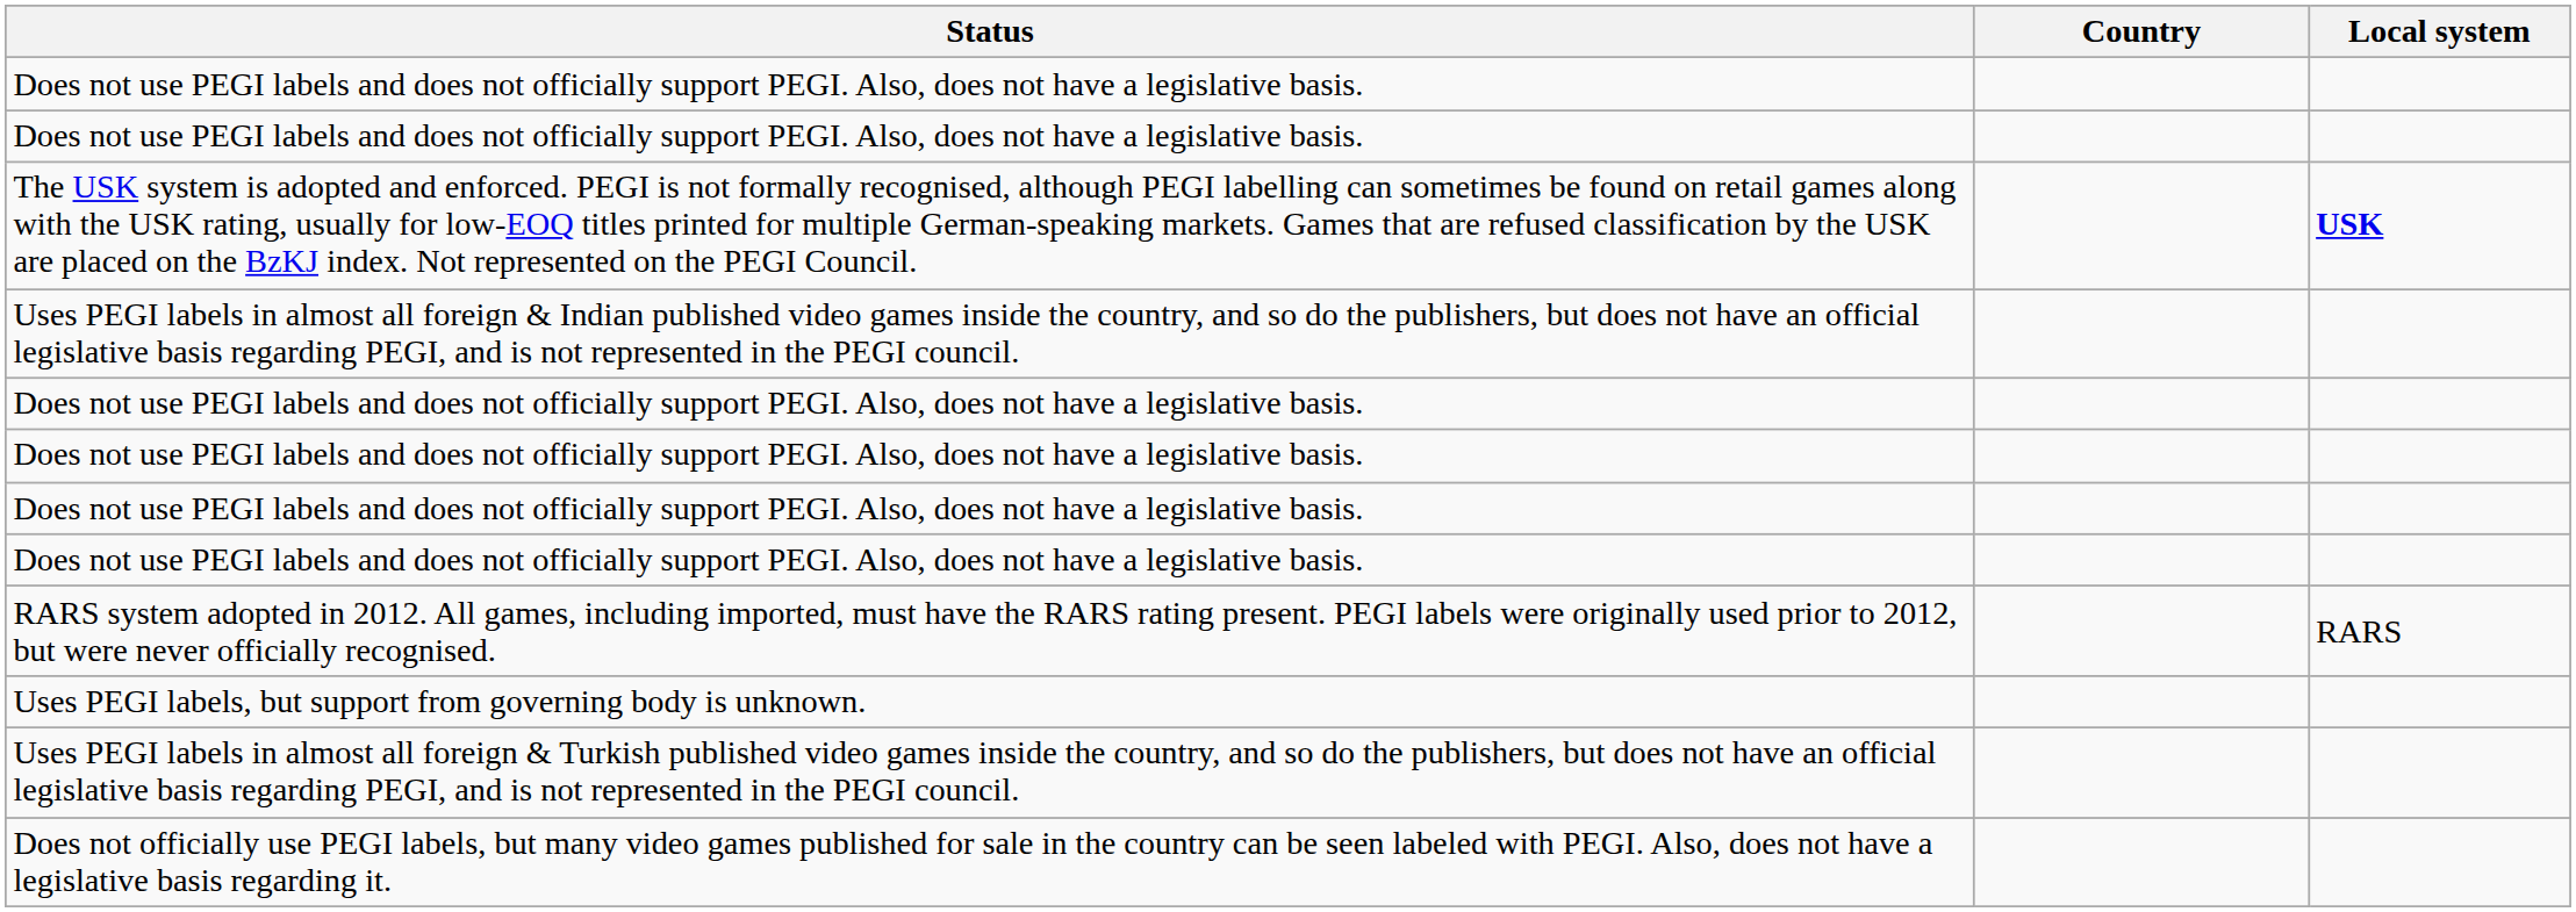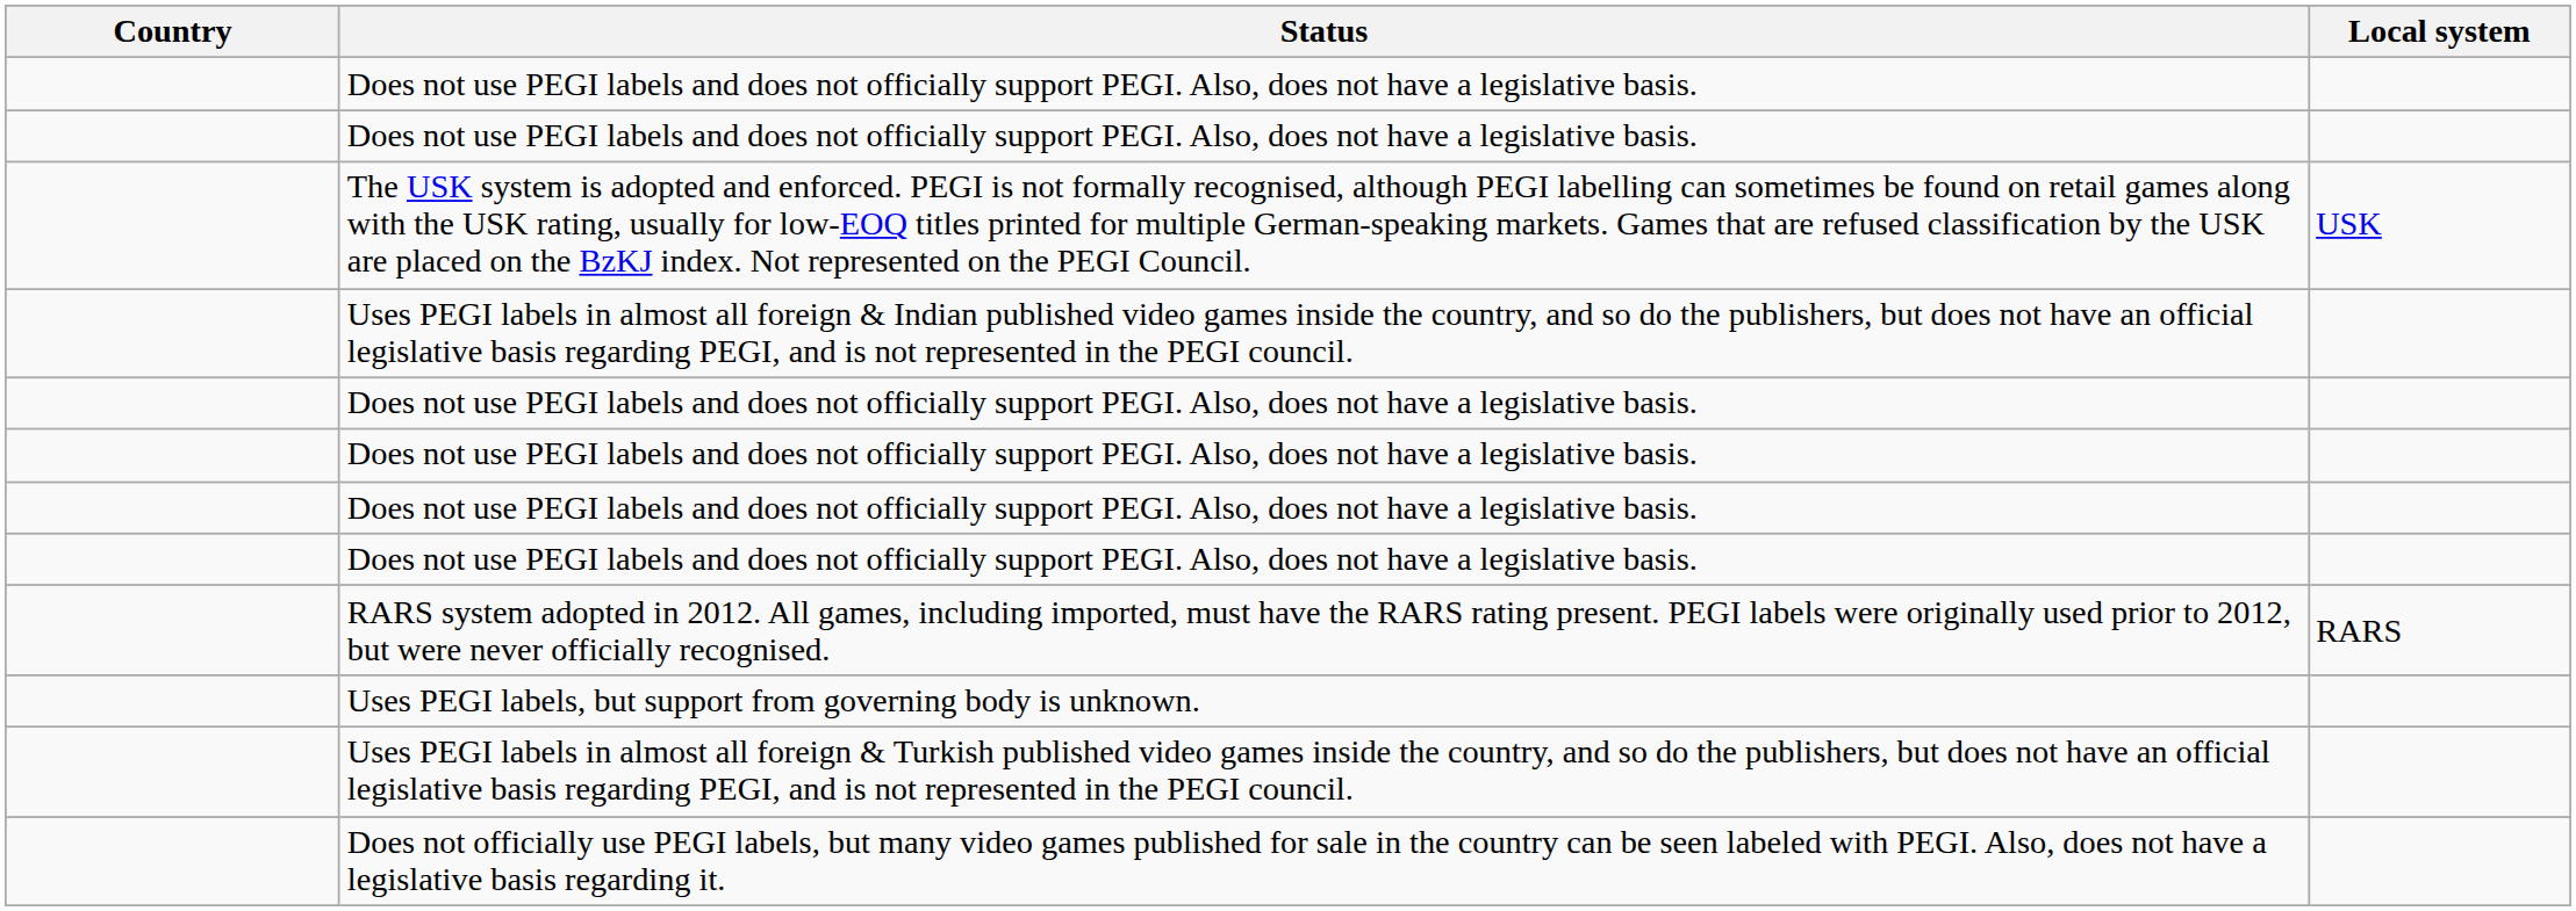columns swapped: Country <-> Status
row 4 | Local system: bold -> normal
